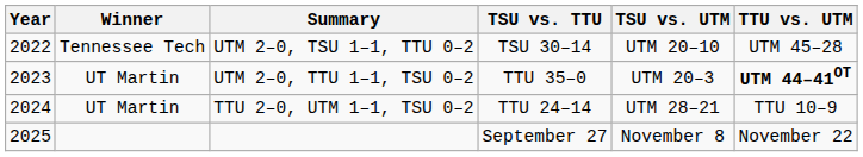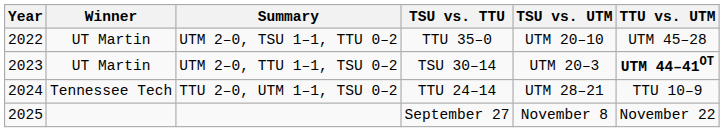UTM 2–0, TSU 1–1, TTU 0–2 | Winner: Tennessee Tech -> UT Martin
UTM 2–0, TSU 1–1, TTU 0–2 | TSU vs. TTU: TSU 30–14 -> TTU 35–0
UTM 2–0, TTU 1–1, TSU 0–2 | TSU vs. TTU: TTU 35–0 -> TSU 30–14
TTU 2–0, UTM 1–1, TSU 0–2 | Winner: UT Martin -> Tennessee Tech
